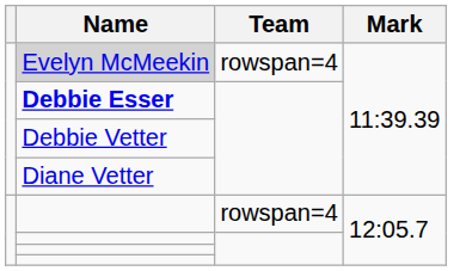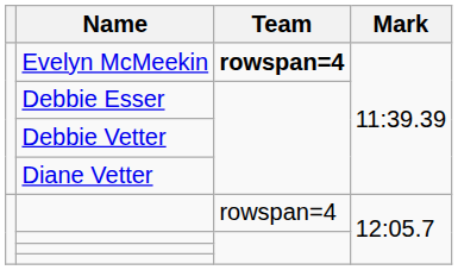Evelyn McMeekin | Name: lightgrey background -> no background
Evelyn McMeekin | Team: normal -> bold
Debbie Esser | Name: bold -> normal
